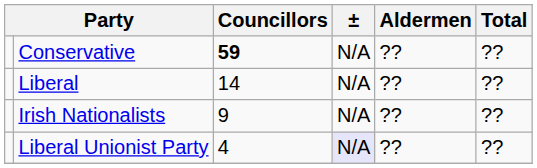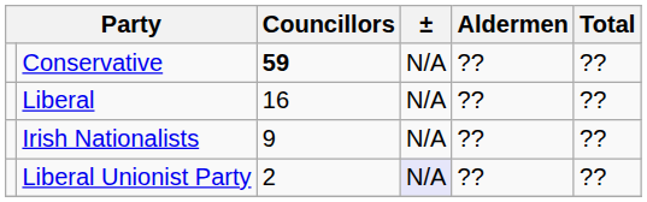Liberal | Councillors: 14 -> 16
Liberal Unionist Party | Councillors: 4 -> 2
